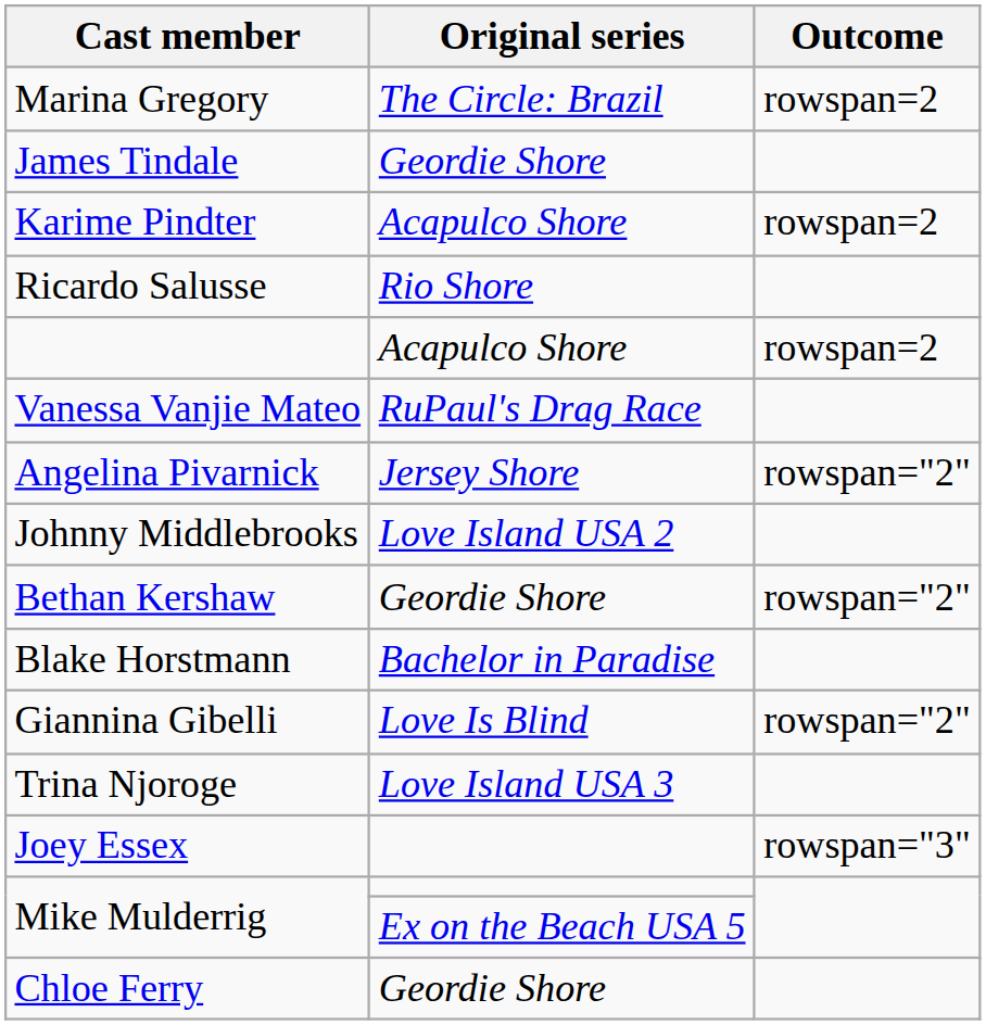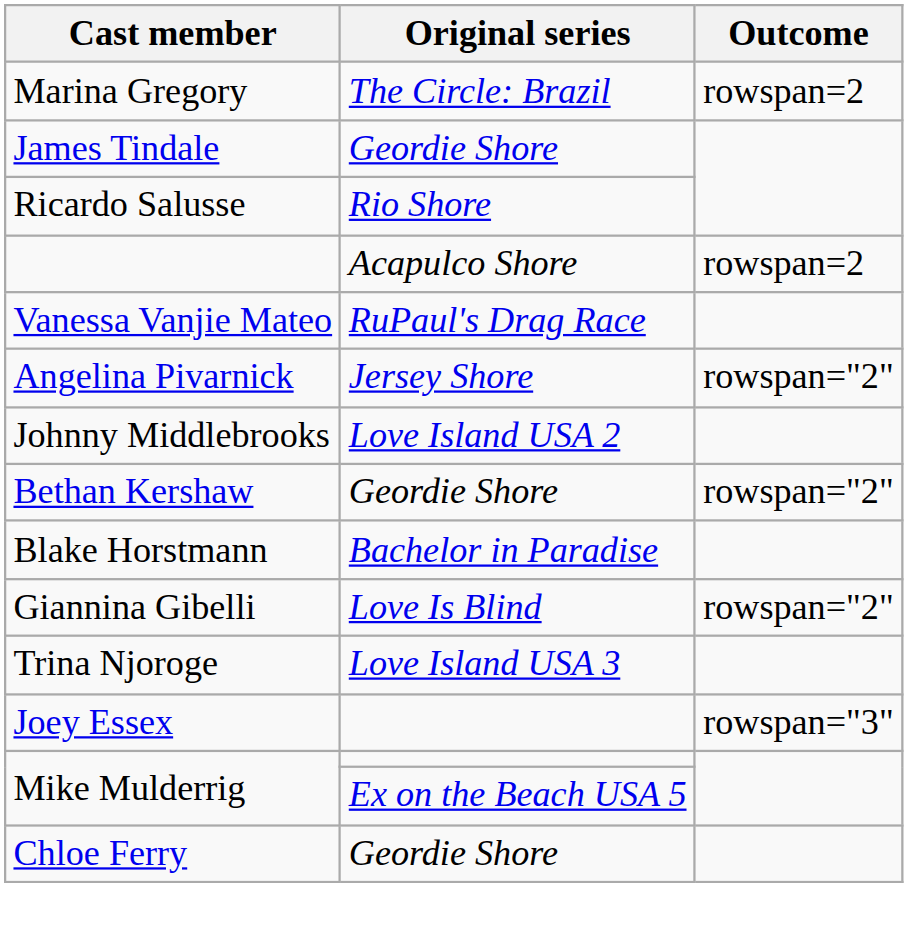- row: Karime Pindter | Acapulco Shore | rowspan=2
